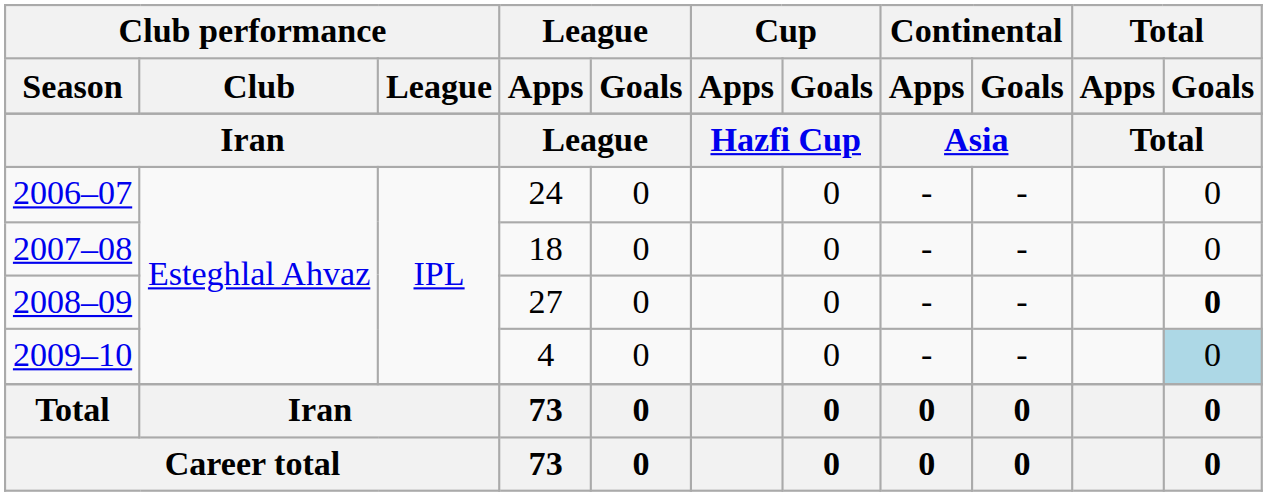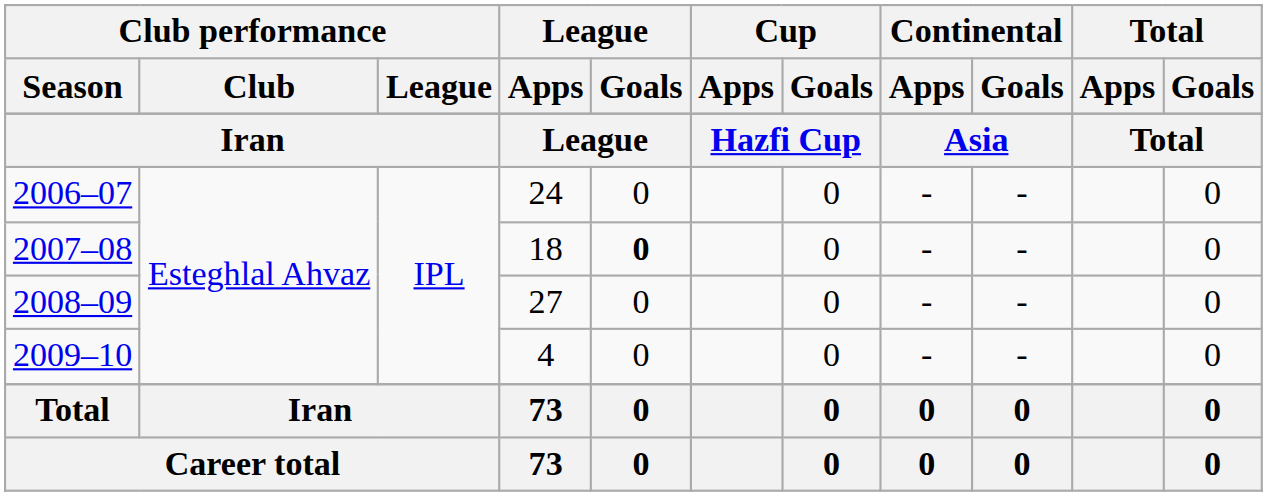2007–08 | League / Goals: normal -> bold
2008–09 | Total / Goals: bold -> normal
2009–10 | Total / Goals: lightblue background -> no background
